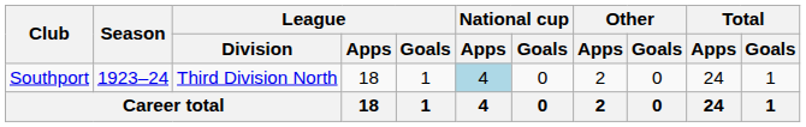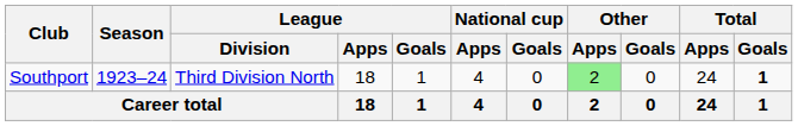Southport | National cup / Apps: lightblue background -> no background
Southport | Other / Apps: no background -> lightgreen background
Southport | Total / Goals: normal -> bold
